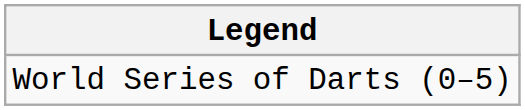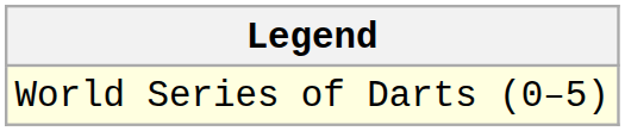row 2 | column 1: no background -> lightyellow background
